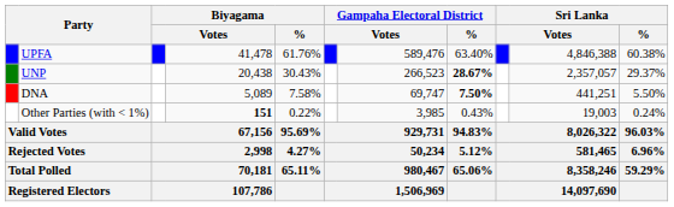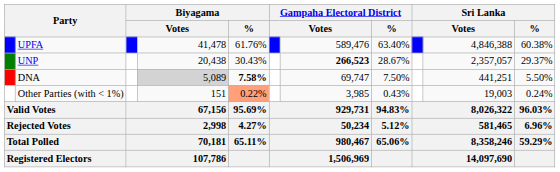UNP | column 7: normal -> bold
UNP | Gampaha Electoral District / %: bold -> normal
DNA | column 4: no background -> lightgrey background
DNA | Biyagama / %: normal -> bold
DNA | Gampaha Electoral District / %: bold -> normal
Other Parties (with < 1%) | column 4: bold -> normal
Other Parties (with < 1%) | Biyagama / %: no background -> lightsalmon background
